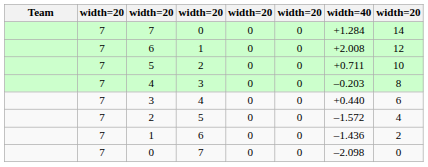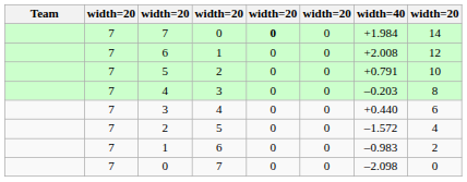row 2 | column 5: normal -> bold
row 2 | width=40: +1.284 -> +1.984
row 4 | width=40: +0.711 -> +0.791
row 8 | width=40: –1.436 -> –0.983
